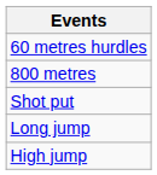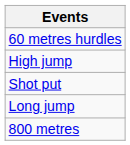row 3 | column 1: 800 metres -> High jump
row 6 | column 1: High jump -> 800 metres
